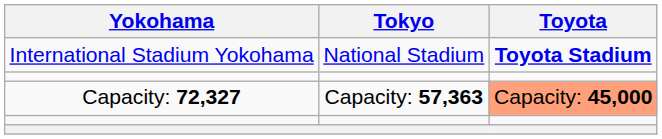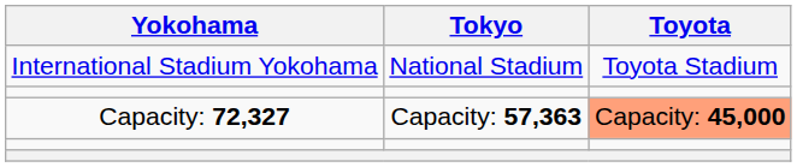International Stadium Yokohama | Toyota: bold -> normal
